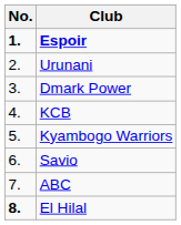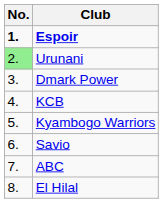Urunani | No.: no background -> lightgreen background
El Hilal | No.: bold -> normal
